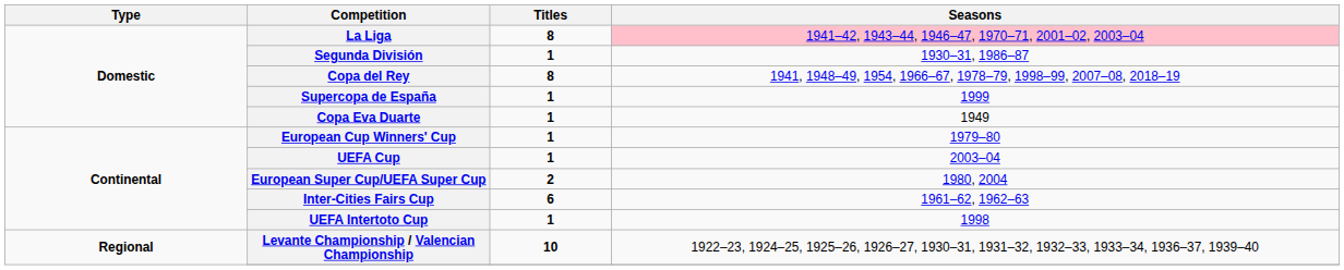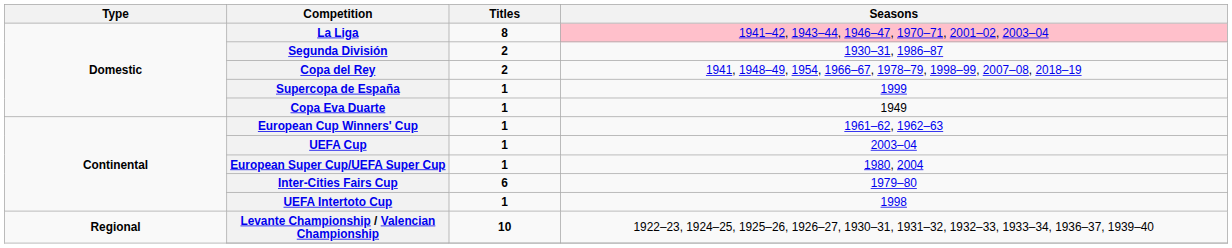Segunda División | Titles: 1 -> 2
Copa del Rey | Titles: 8 -> 2
European Cup Winners' Cup | Seasons: 1979–80 -> 1961–62, 1962–63
European Super Cup/UEFA Super Cup | Titles: 2 -> 1
Inter-Cities Fairs Cup | Seasons: 1961–62, 1962–63 -> 1979–80
